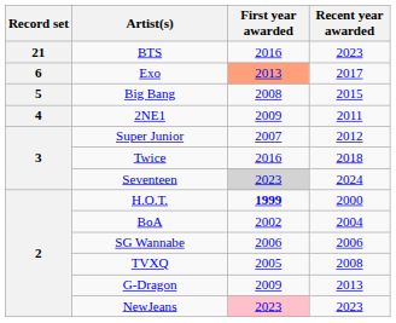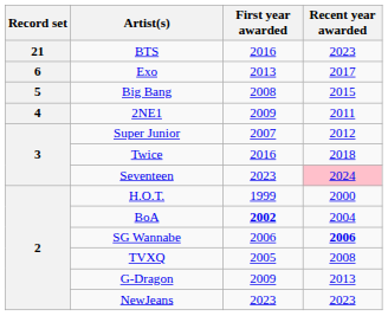Exo | First year awarded: lightsalmon background -> no background
Seventeen | First year awarded: lightgrey background -> no background
Seventeen | Recent year awarded: no background -> pink background
H.O.T. | First year awarded: bold -> normal
BoA | First year awarded: normal -> bold
SG Wannabe | Recent year awarded: normal -> bold
NewJeans | First year awarded: pink background -> no background
